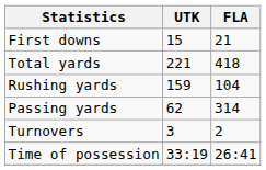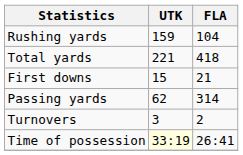rows swapped: First downs <-> Rushing yards
Time of possession | UTK: no background -> lightyellow background
